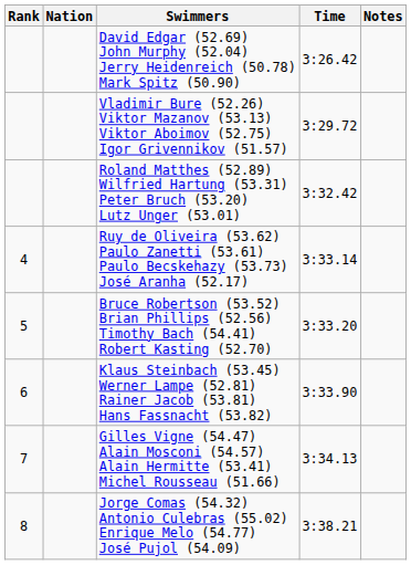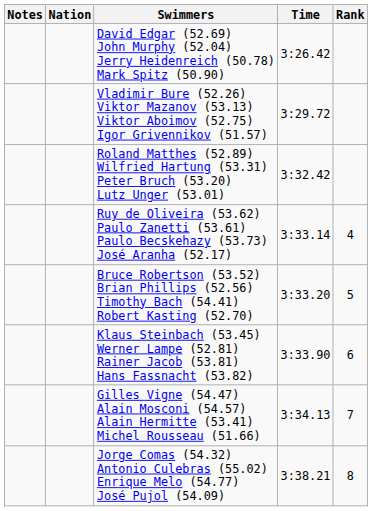columns swapped: Rank <-> Notes
